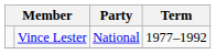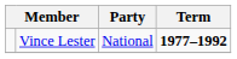Vince Lester | Term: normal -> bold
